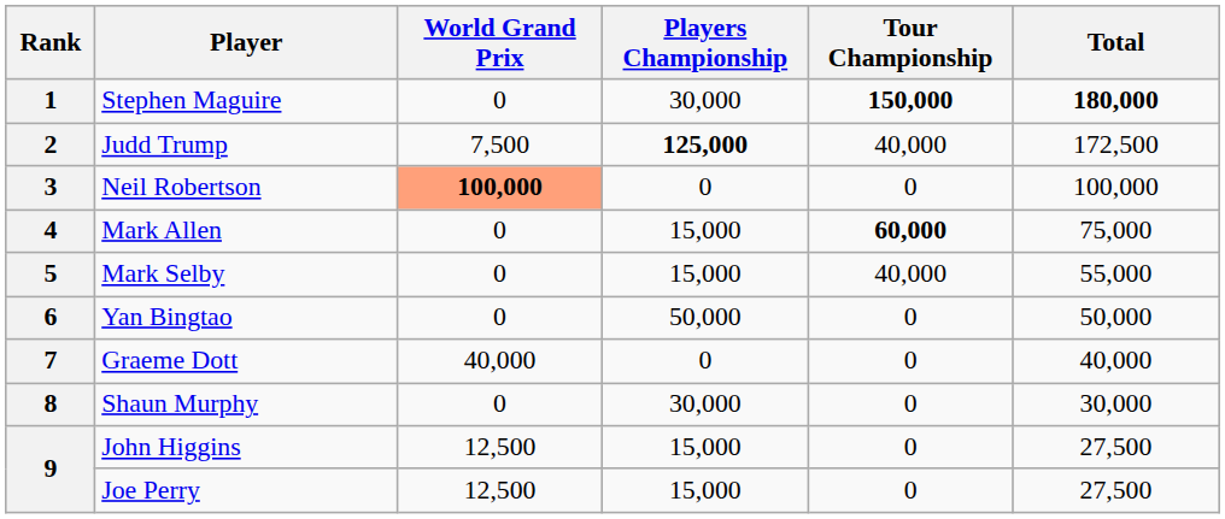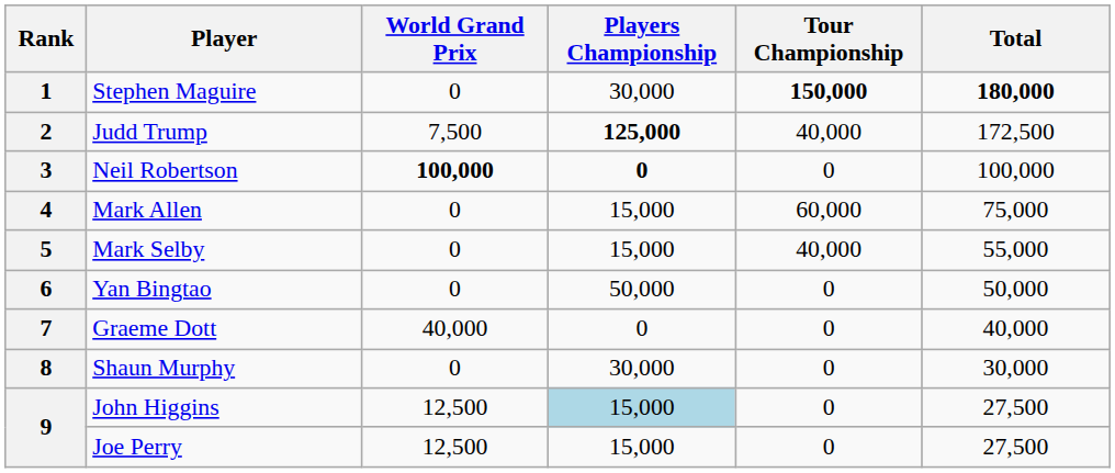3 | World Grand Prix: lightsalmon background -> no background
3 | Players Championship: normal -> bold
4 | Tour Championship: bold -> normal
9 / John Higgins | Players Championship: no background -> lightblue background
